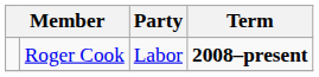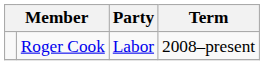Roger Cook | Term: bold -> normal
